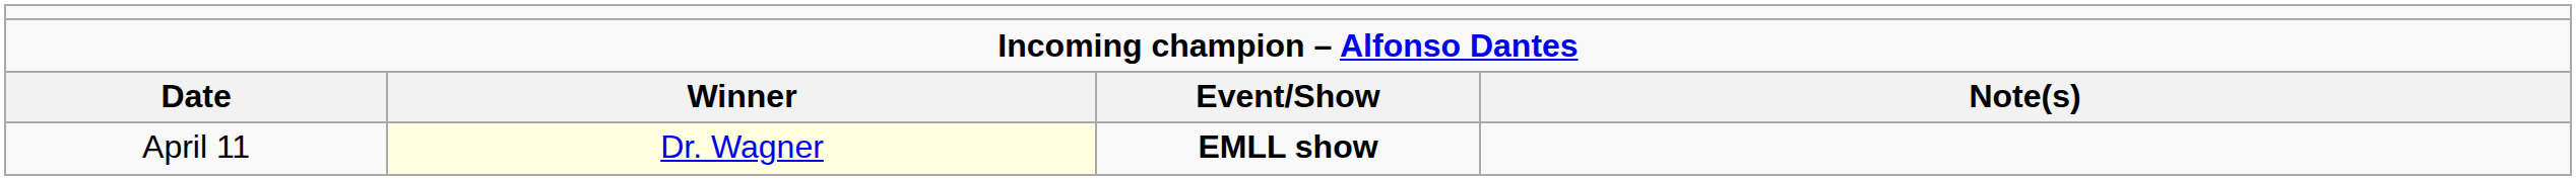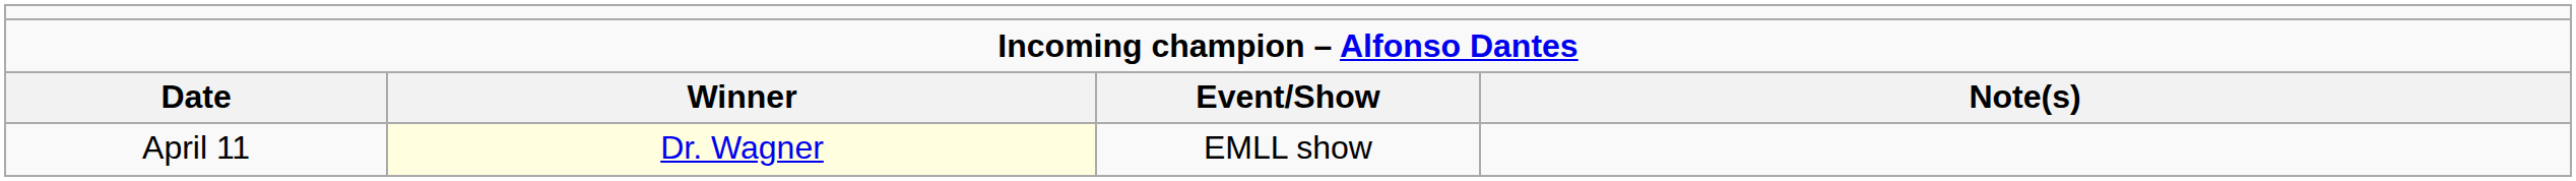April 11 | column 3: bold -> normal
